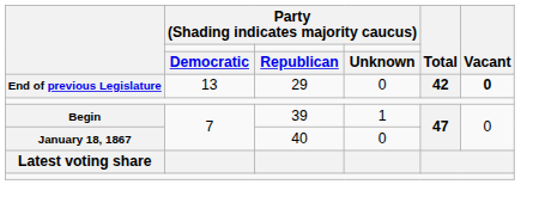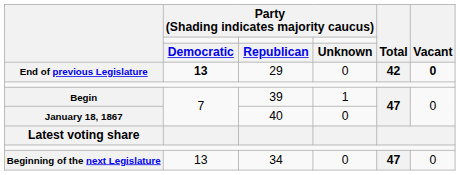End of previous Legislature | column 2: normal -> bold
+ row: Beginning of the next Legislature | 13 | 34 | 0 | 47 | 0
